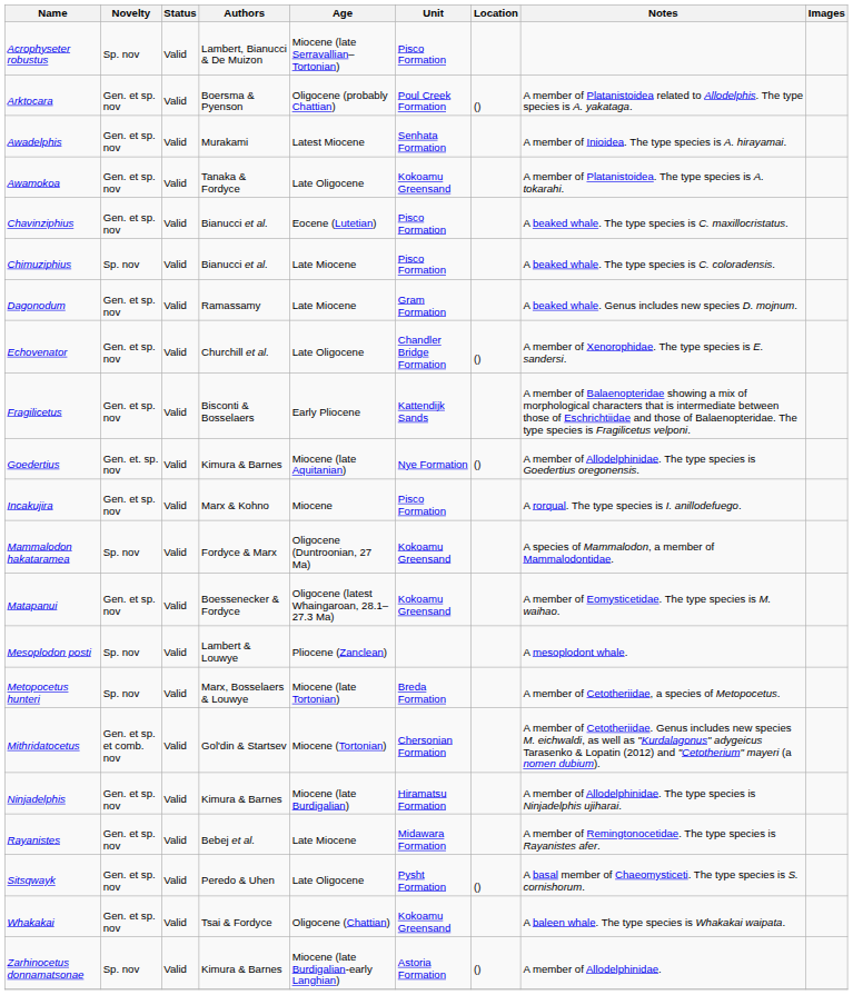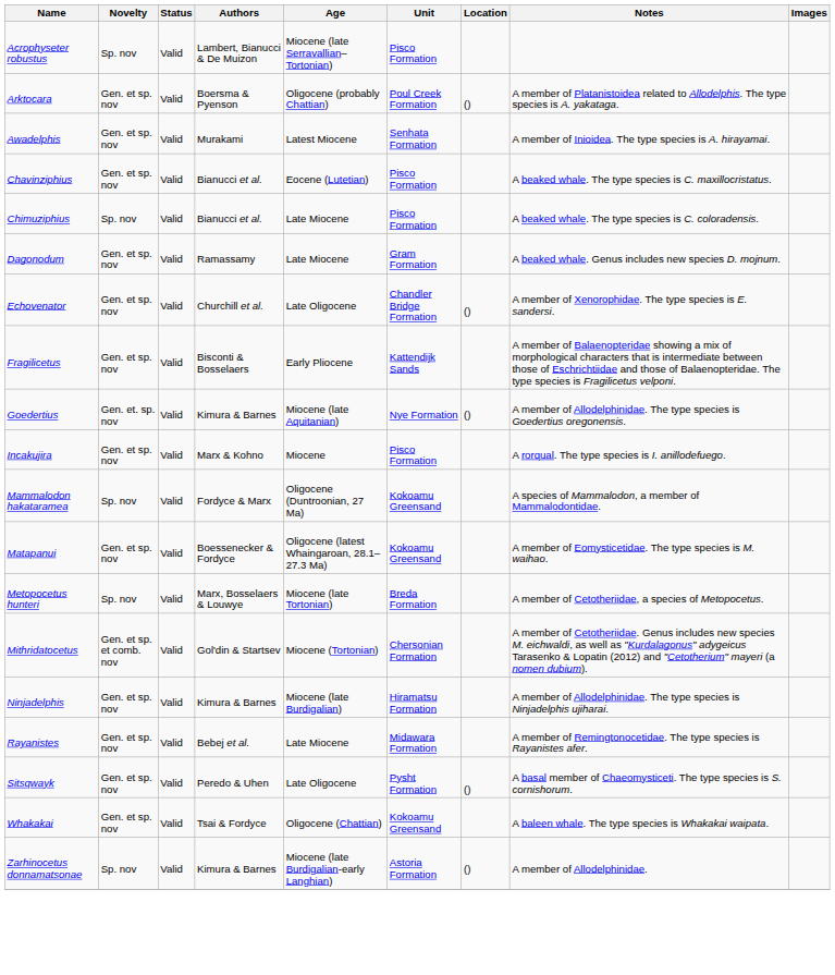- row: Awamokoa | Gen. et sp. nov | Valid | Tanaka & Fordyce | Late Oligocene | Kokoamu Greensand | A member of Platanistoidea. The type species is A. tokarahi.
- row: Mesoplodon posti | Sp. nov | Valid | Lambert & Louwye | Pliocene (Zanclean) | A mesoplodont whale.
